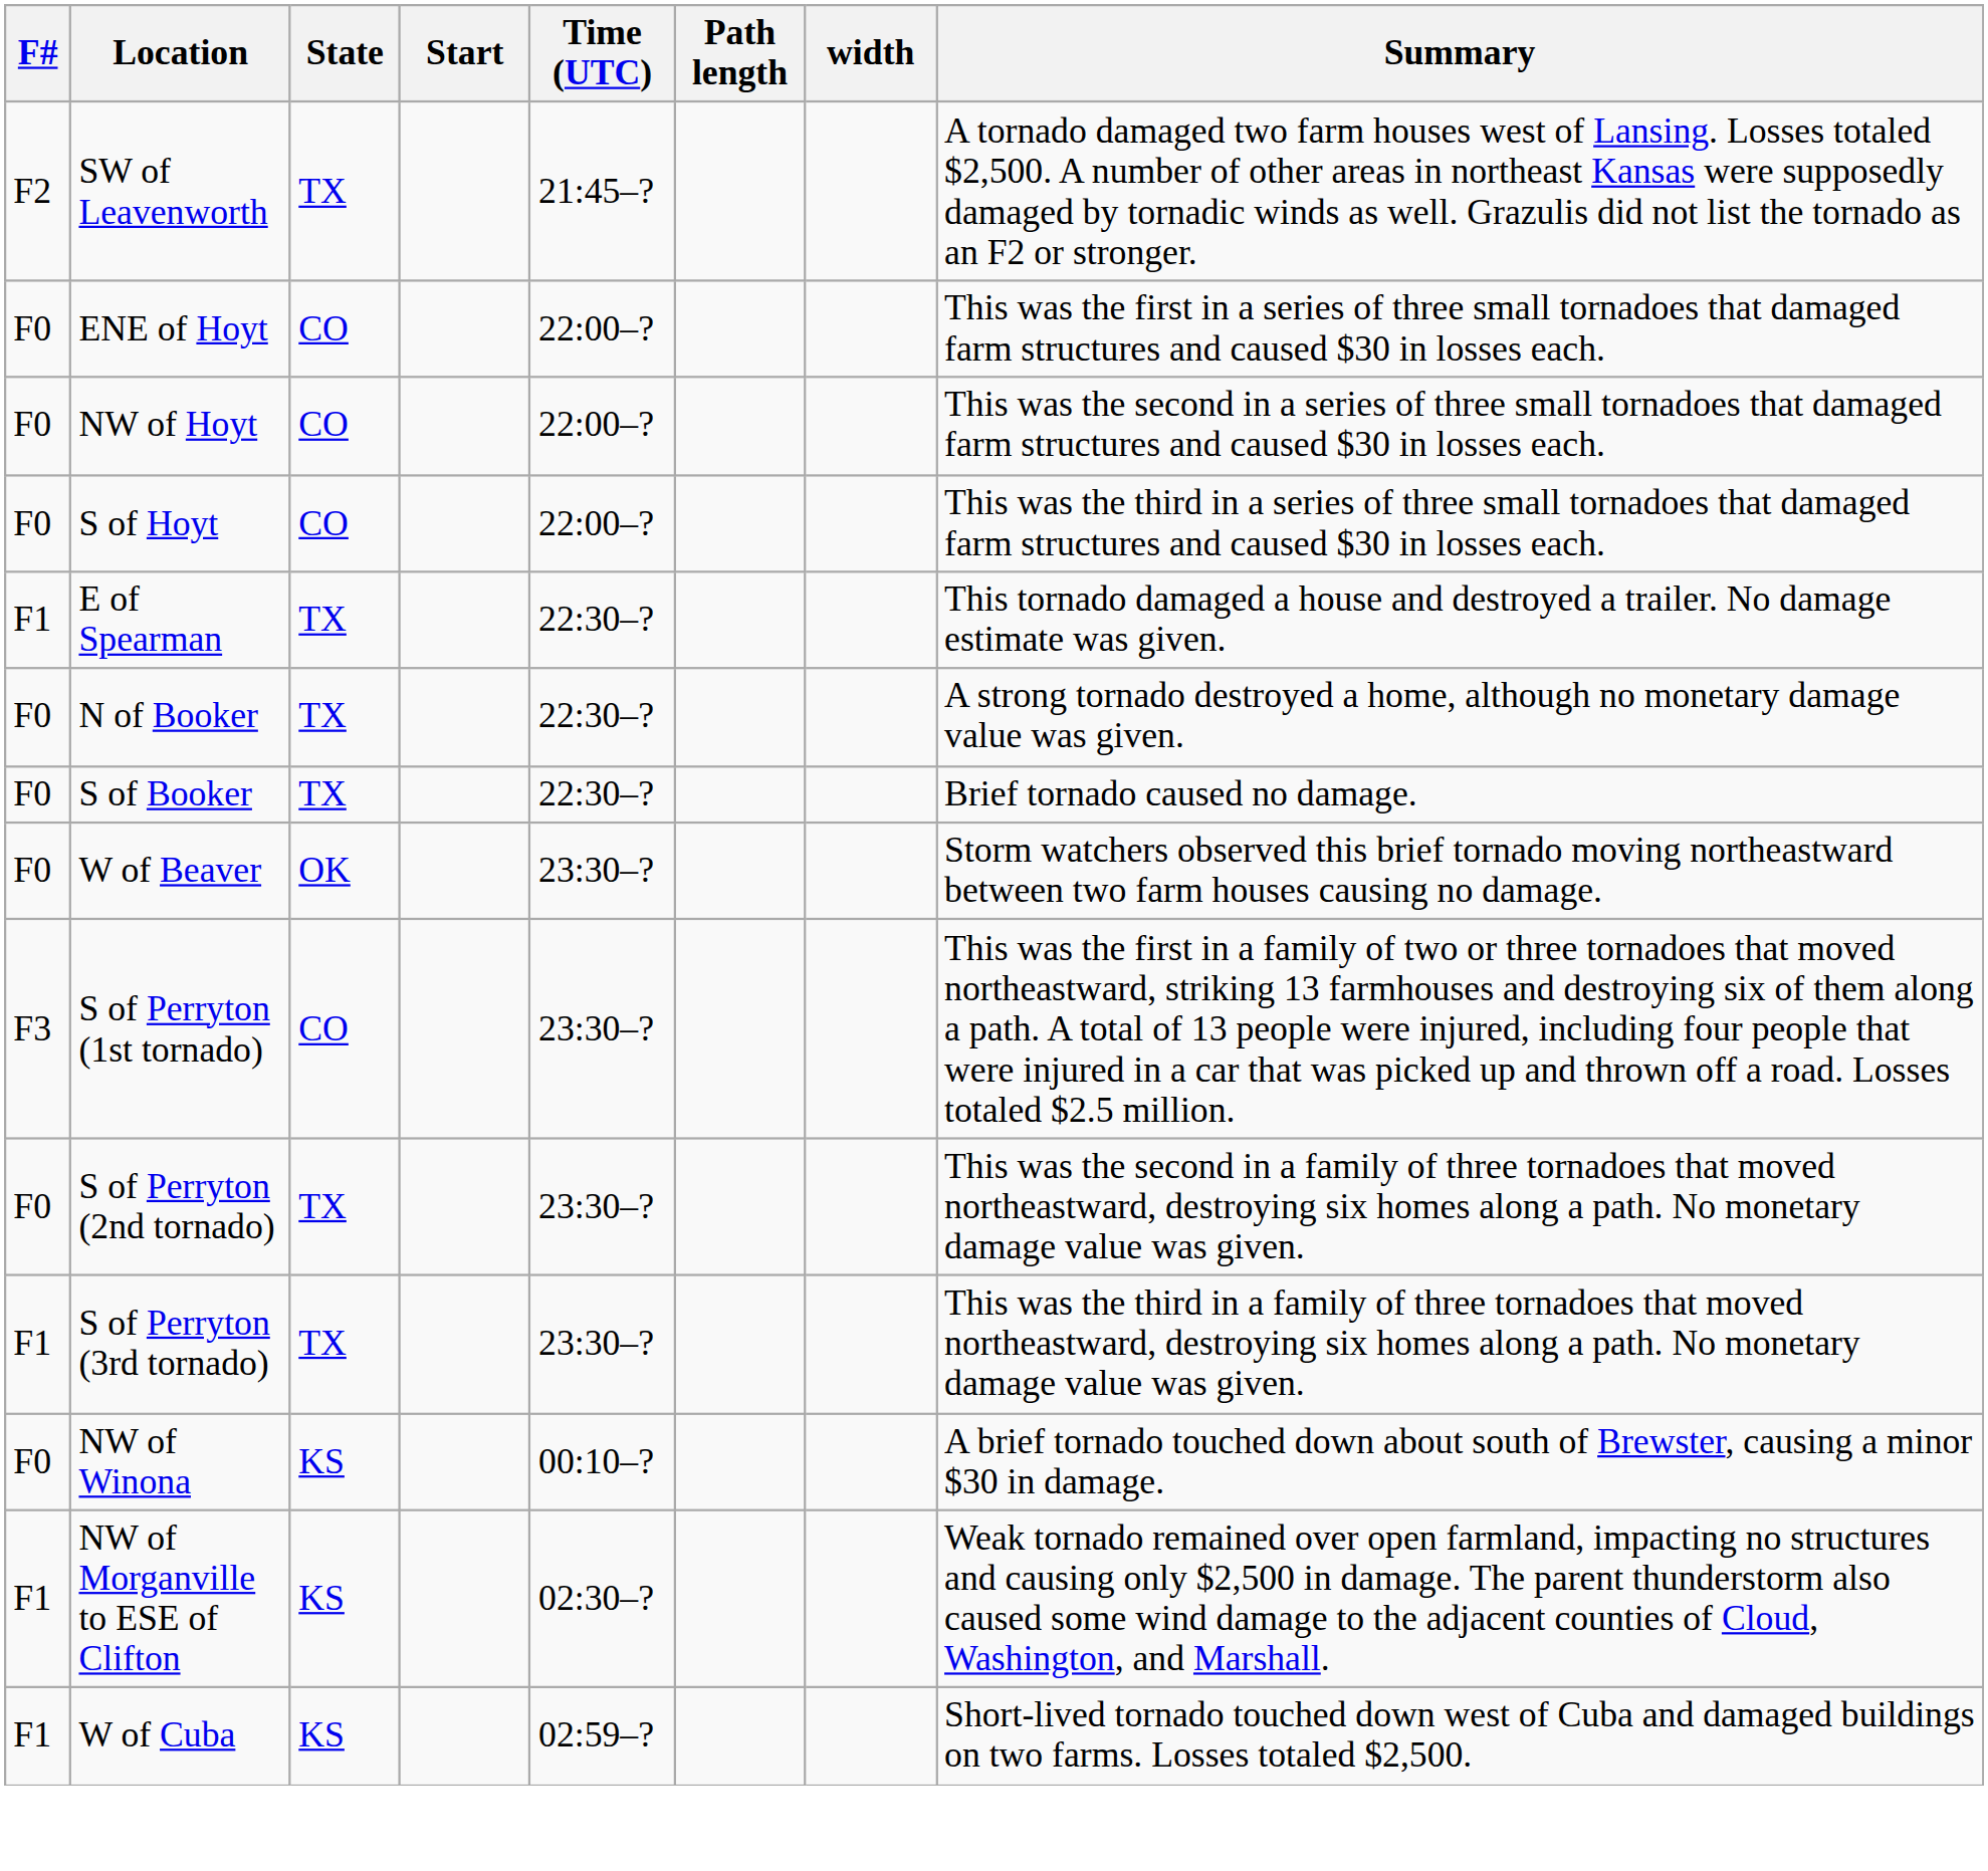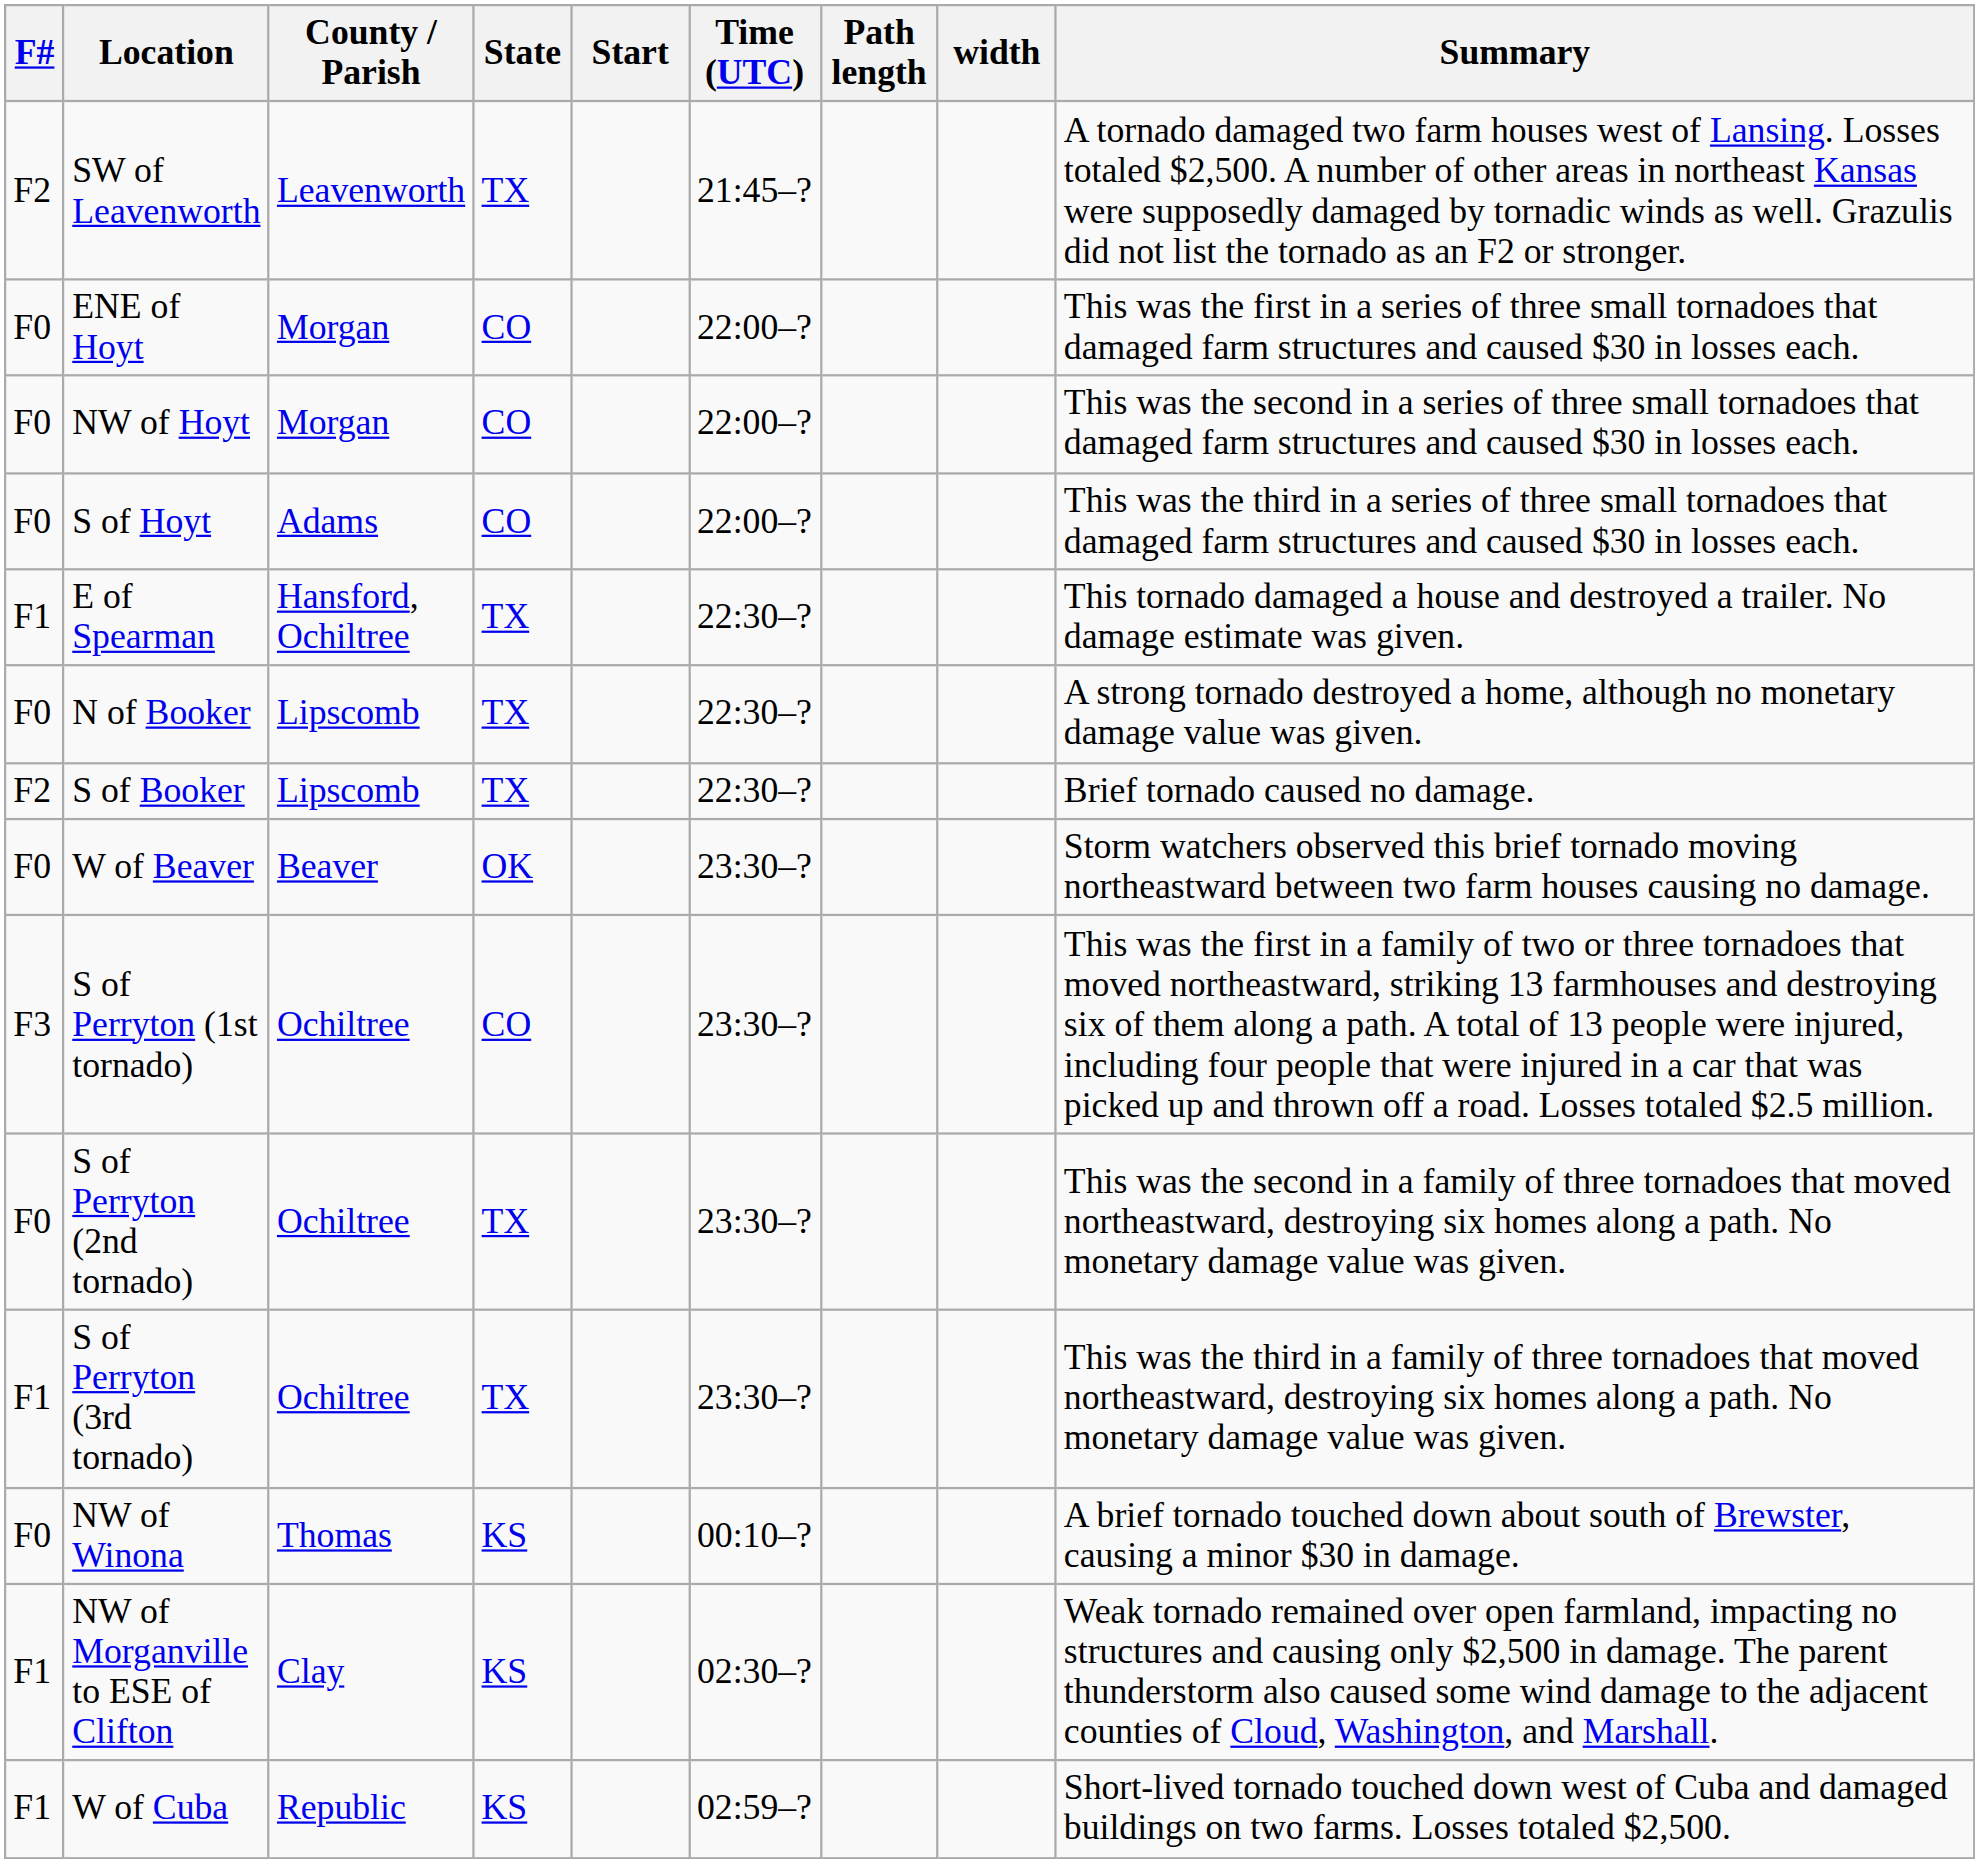+ column: County / Parish | Leavenworth | Morgan | Morgan | Adams | Hansford, Ochiltree | Lipscomb | Lipscomb | Beaver | Ochiltree | Ochiltree | Ochiltree | Thomas | Clay | Republic
S of Booker | F#: F0 -> F2
